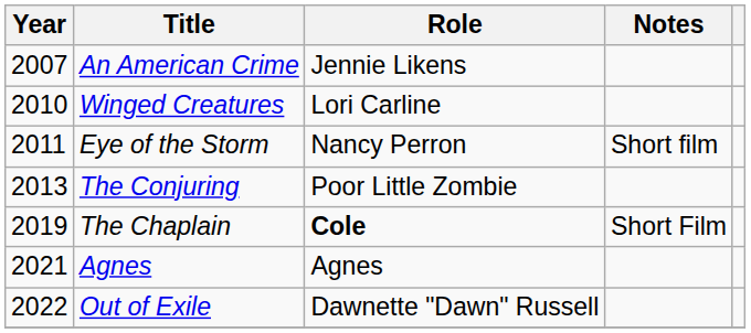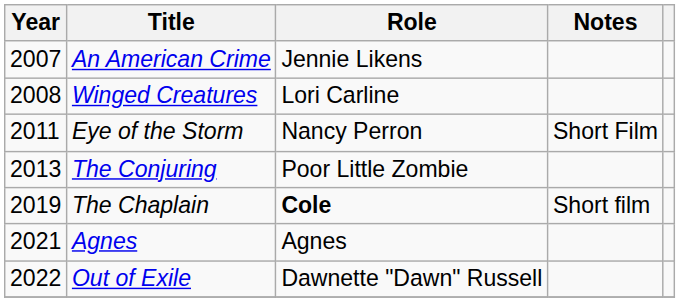Winged Creatures | Year: 2010 -> 2008
Eye of the Storm | Notes: Short film -> Short Film
The Chaplain | Notes: Short Film -> Short film
